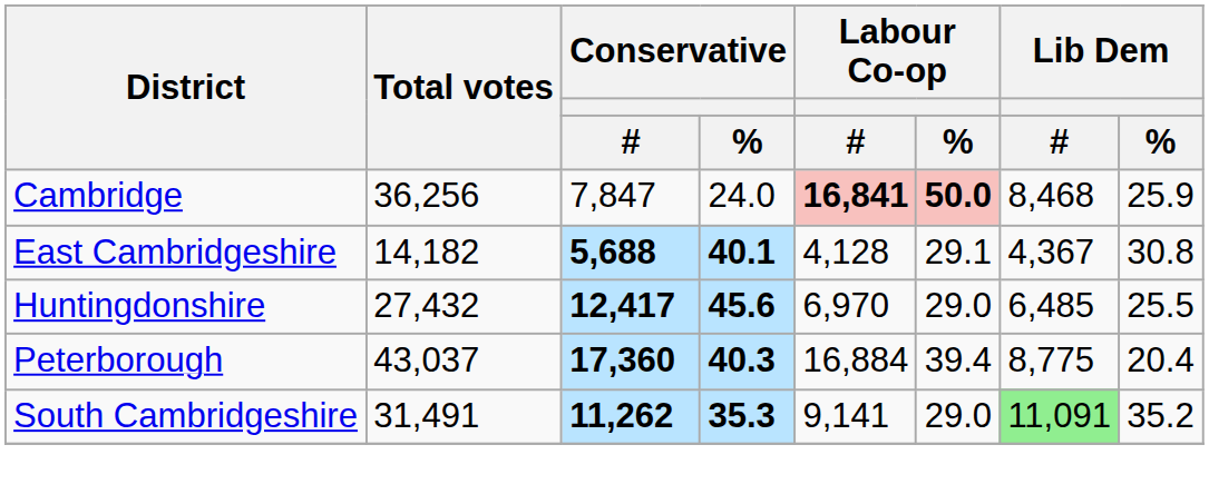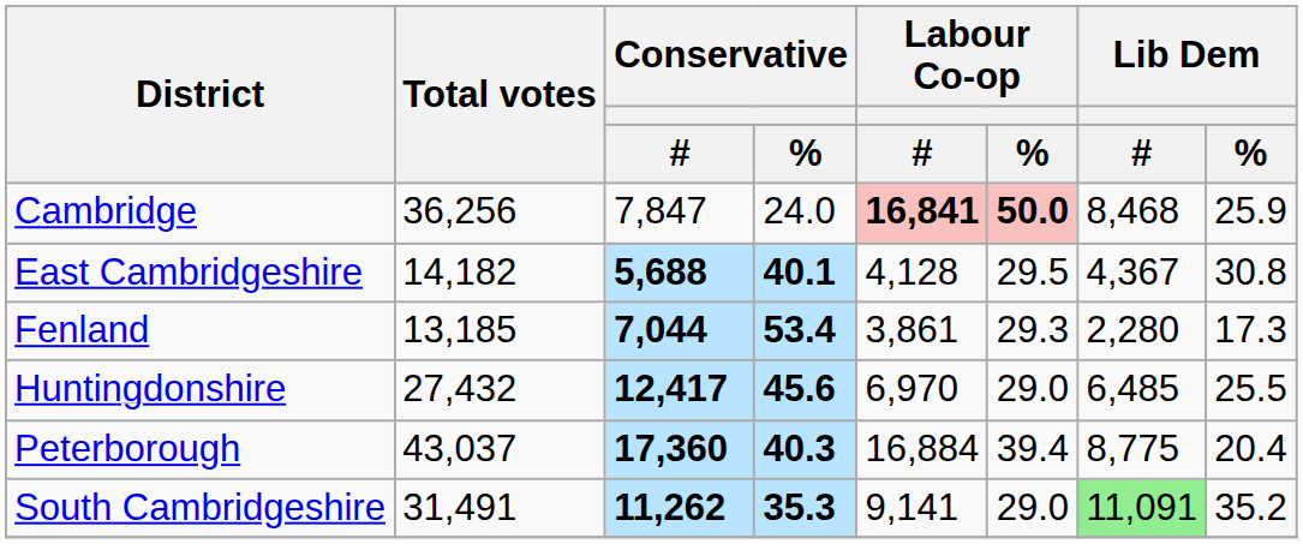East Cambridgeshire | Labour Co-op / %: 29.1 -> 29.5
+ row: Fenland | 13,185 | 7,044 | 53.4 | 3,861 | 29.3 | 2,280 | 17.3
